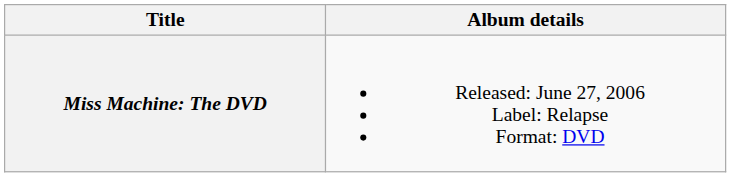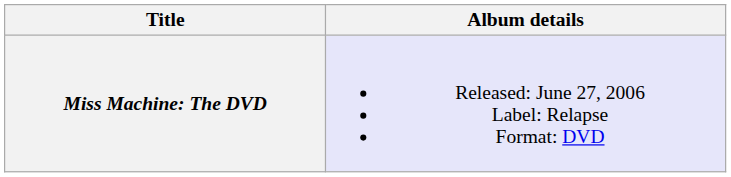Miss Machine: The DVD | Album details: no background -> lavender background
